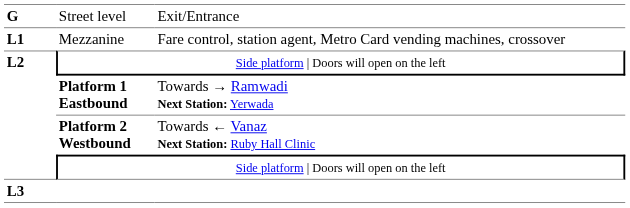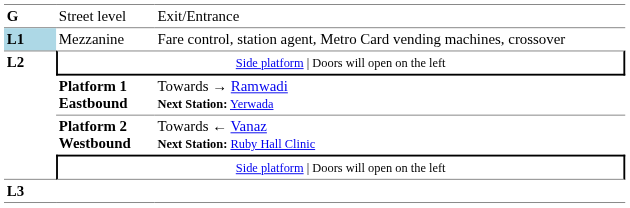Mezzanine | column 1: no background -> lightblue background
